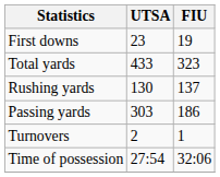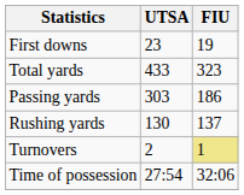rows swapped: Rushing yards <-> Passing yards
Turnovers | FIU: no background -> khaki background
